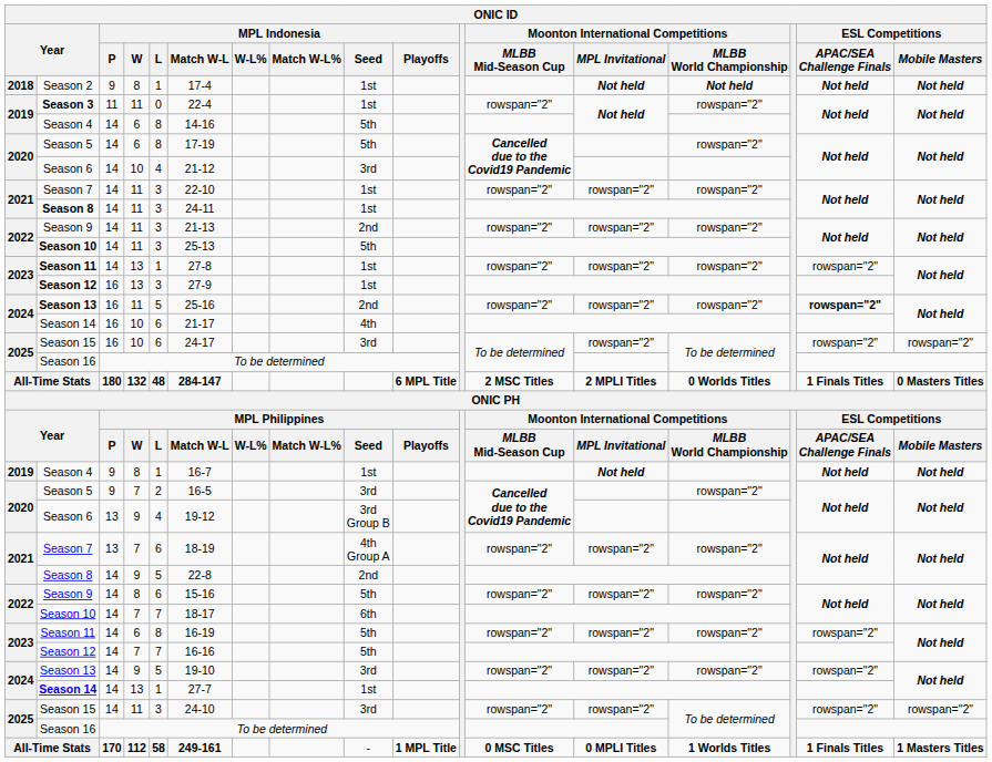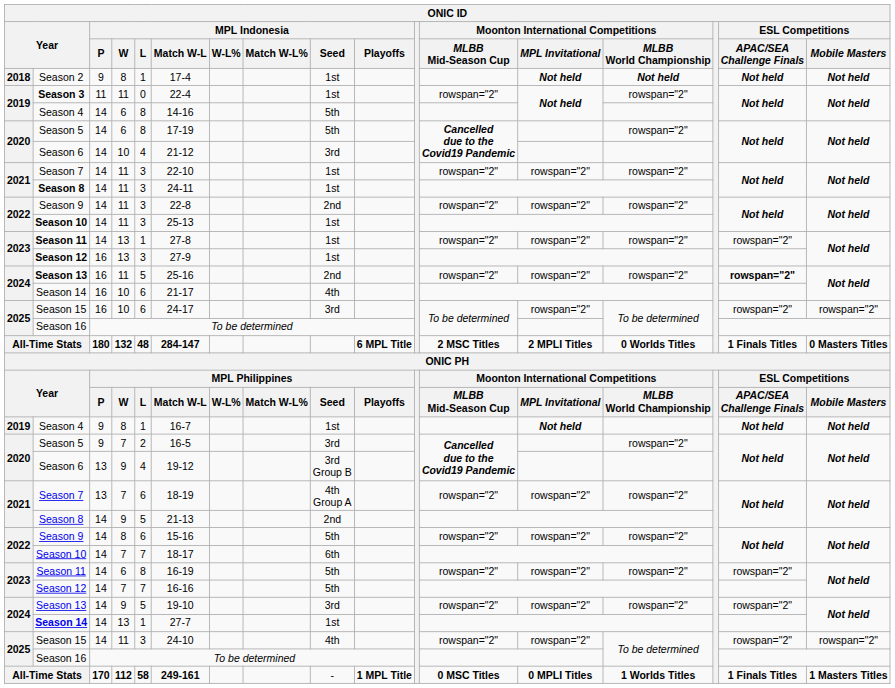Season 9 / 11 | MPL Indonesia / Match W-L: 21-13 -> 22-8
Season 10 / 11 | MPL Indonesia / Seed: 5th -> 1st
Season 8 / 9 | MPL Indonesia / Match W-L: 22-8 -> 21-13
Season 15 / 11 | MPL Indonesia / Seed: 3rd -> 4th
